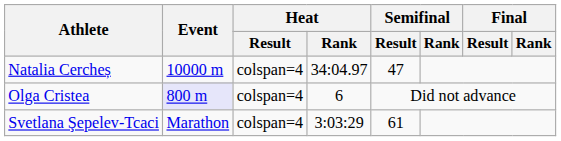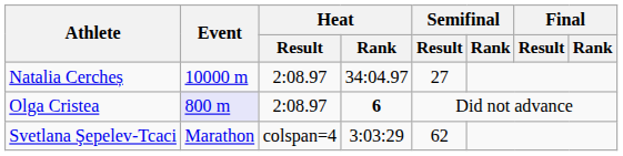Natalia Cercheș | Heat / Result: colspan=4 -> 2:08.97
Natalia Cercheș | Semifinal / Result: 47 -> 27
Olga Cristea | Heat / Result: colspan=4 -> 2:08.97
Olga Cristea | Heat / Rank: normal -> bold
Svetlana Şepelev-Tcaci | Semifinal / Result: 61 -> 62
